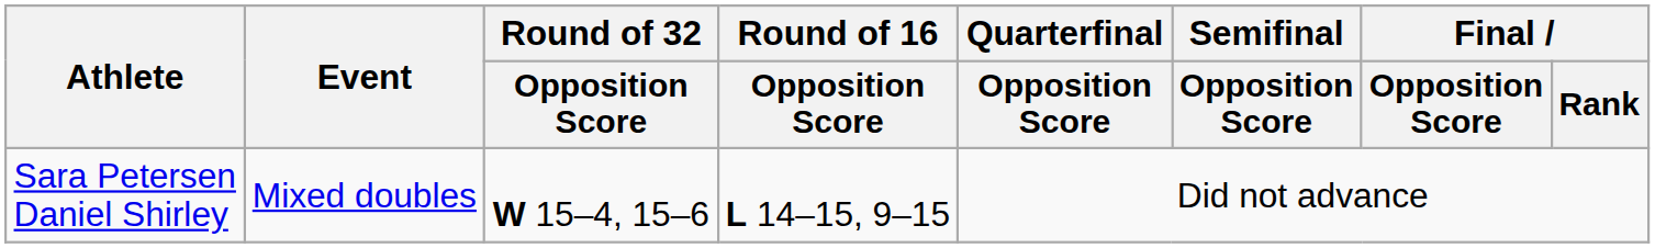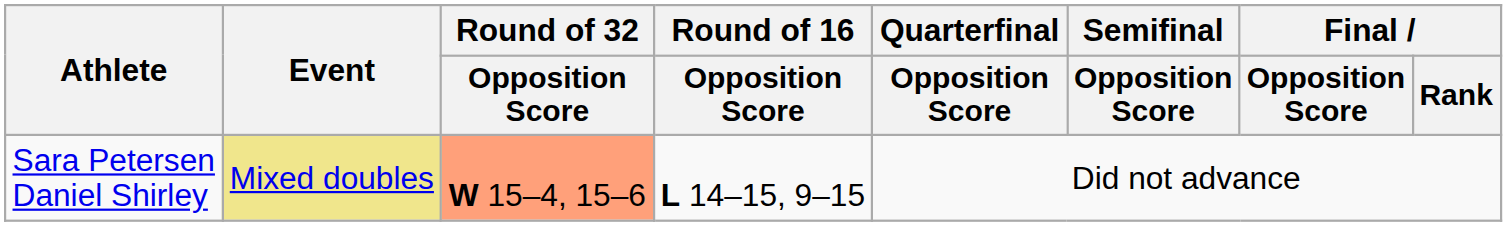Sara Petersen Daniel Shirley | Event: no background -> khaki background
Sara Petersen Daniel Shirley | Round of 32 / Opposition Score: no background -> lightsalmon background
